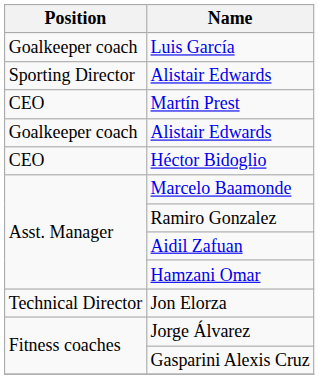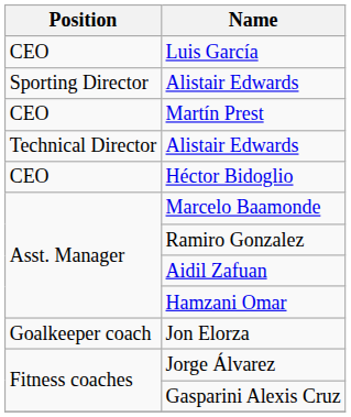row 2 | Position: Goalkeeper coach -> CEO
row 5 | Position: Goalkeeper coach -> Technical Director
row 11 | Position: Technical Director -> Goalkeeper coach
